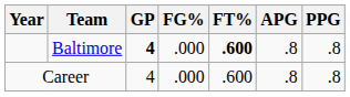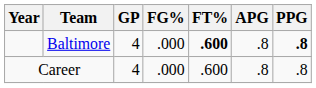row 2 | GP: bold -> normal
row 2 | PPG: normal -> bold
